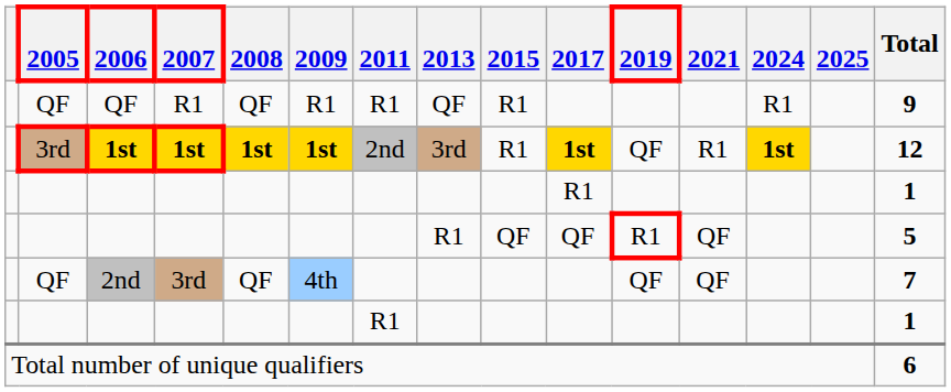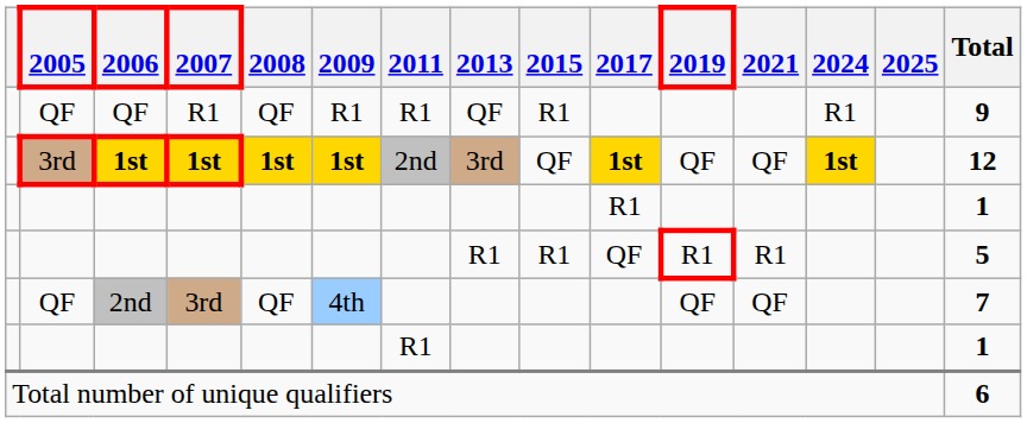row 3 | 2015: R1 -> QF
row 3 | 2021: R1 -> QF
row 5 | 2015: QF -> R1
row 5 | 2021: QF -> R1
